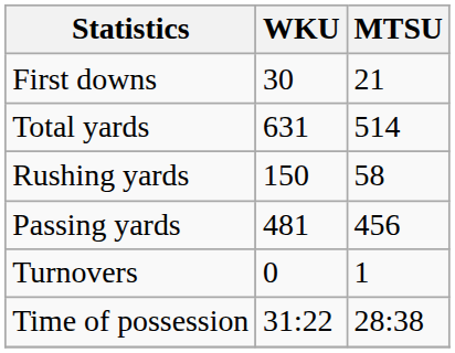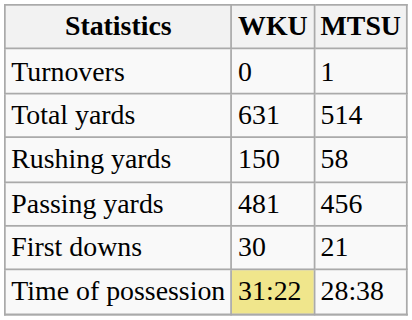rows swapped: First downs <-> Turnovers
Time of possession | WKU: no background -> khaki background
